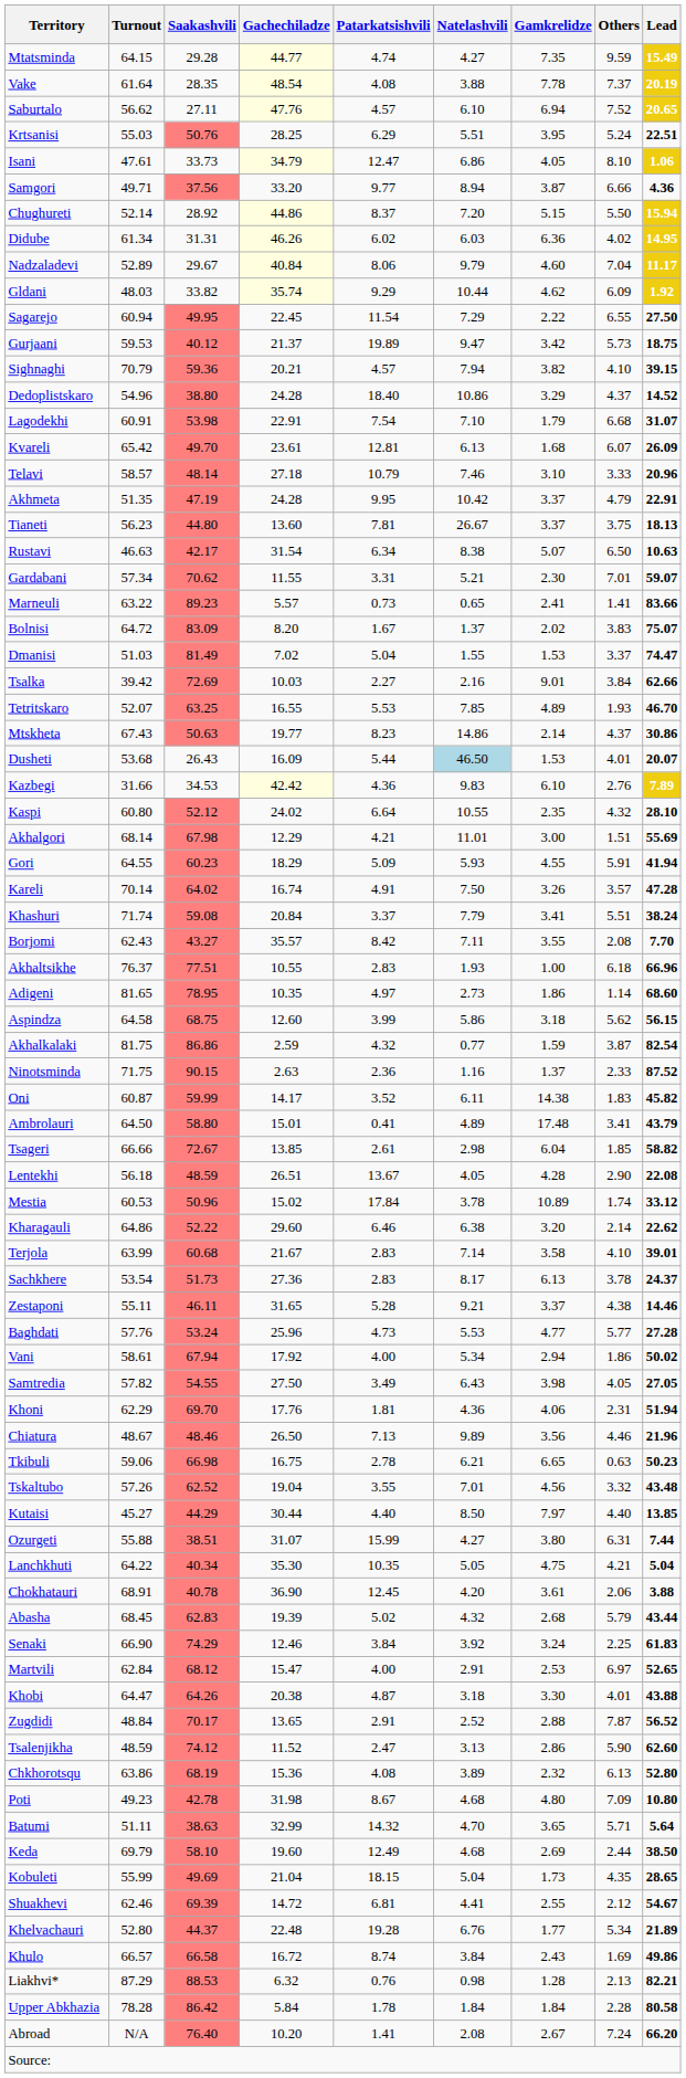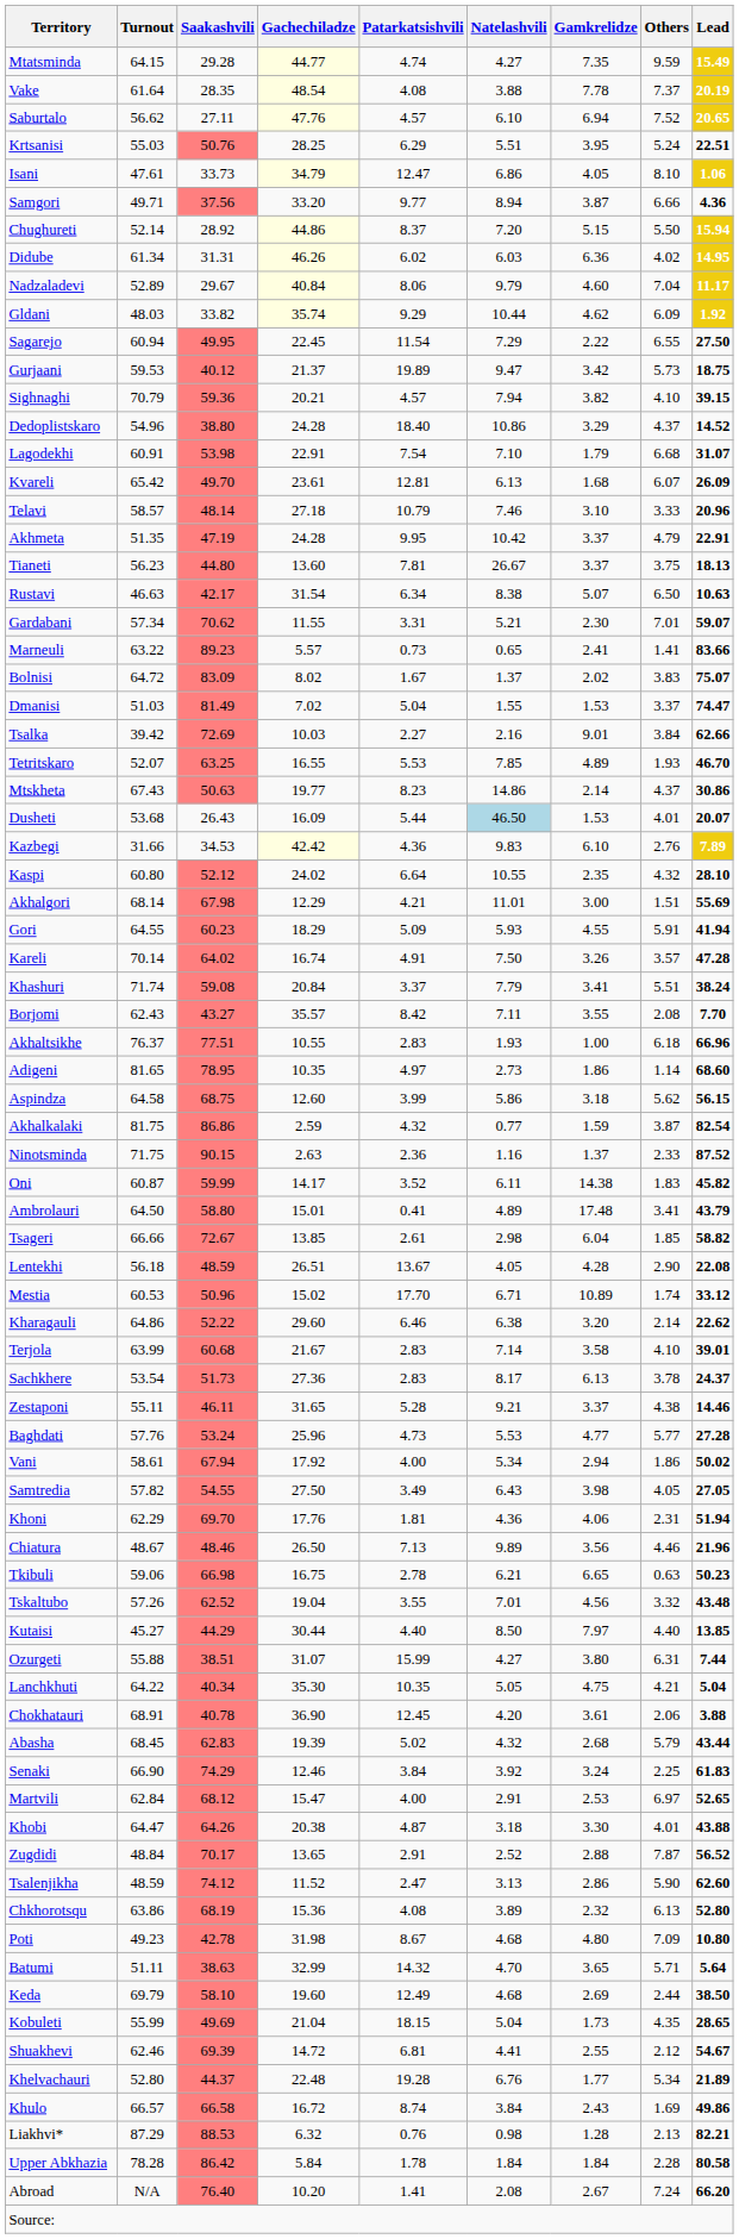Bolnisi | Gachechiladze: 8.20 -> 8.02
Mestia | Patarkatsishvili: 17.84 -> 17.70
Mestia | Natelashvili: 3.78 -> 6.71
